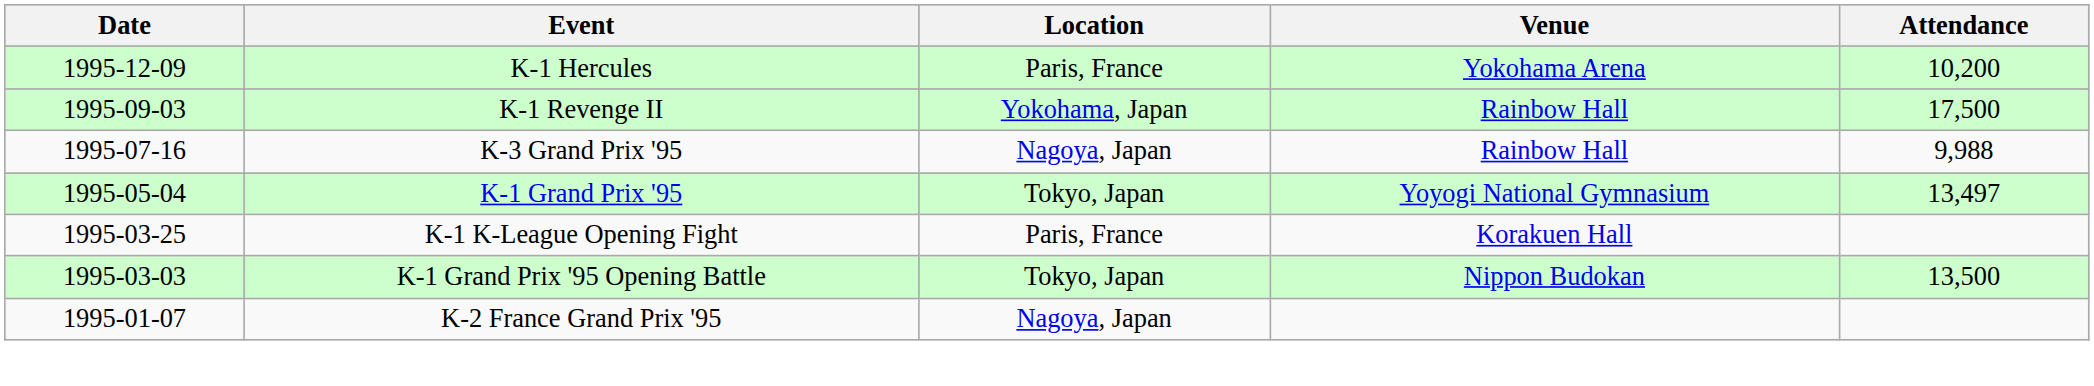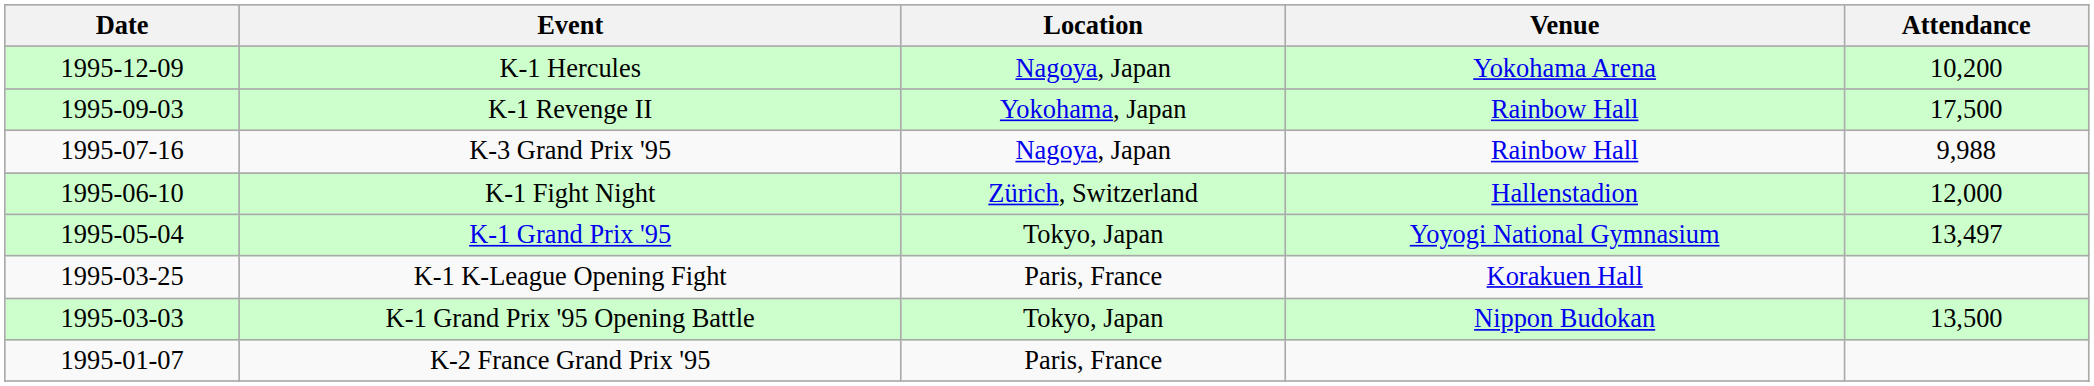K-1 Hercules | Location: Paris, France -> Nagoya, Japan
+ row: 1995-06-10 | K-1 Fight Night | Zürich, Switzerland | Hallenstadion | 12,000
K-2 France Grand Prix '95 | Location: Nagoya, Japan -> Paris, France
